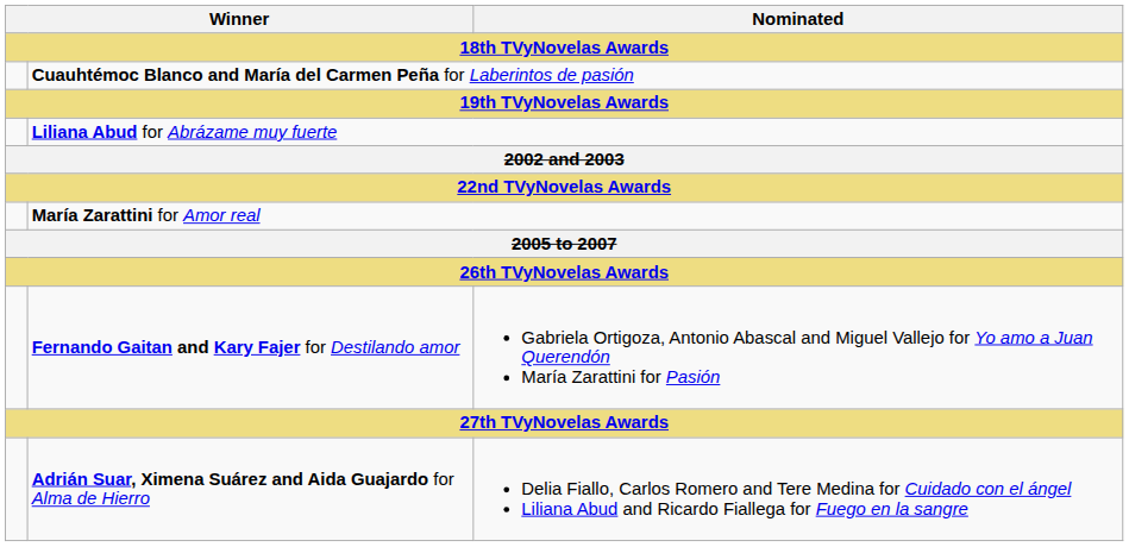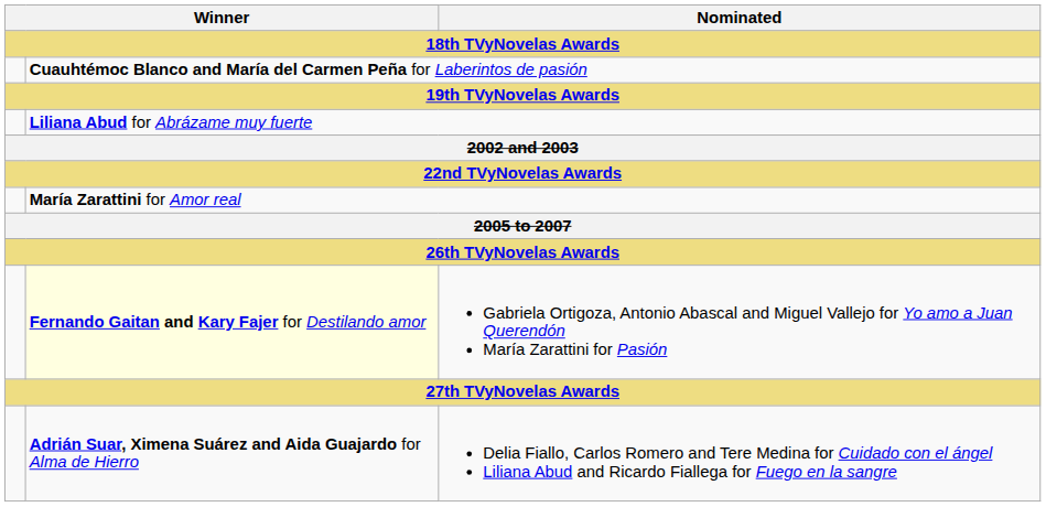Fernando Gaitan and Kary Fajer for Destilando amor | column 2: no background -> lightyellow background
